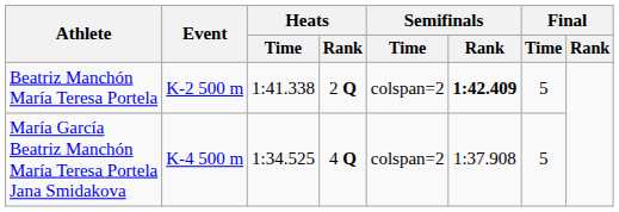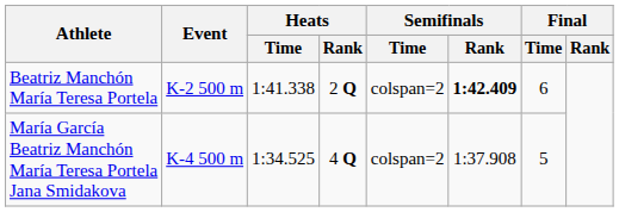Beatriz Manchón María Teresa Portela | Final / Time: 5 -> 6
